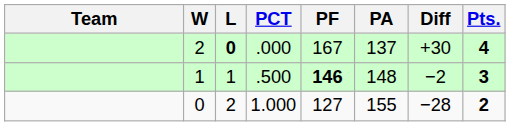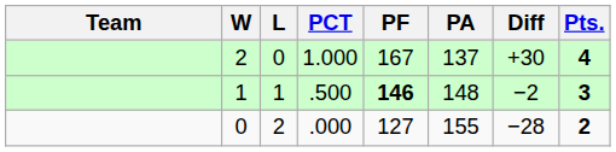row 2 | L: bold -> normal
row 2 | PCT: .000 -> 1.000
row 4 | PCT: 1.000 -> .000
